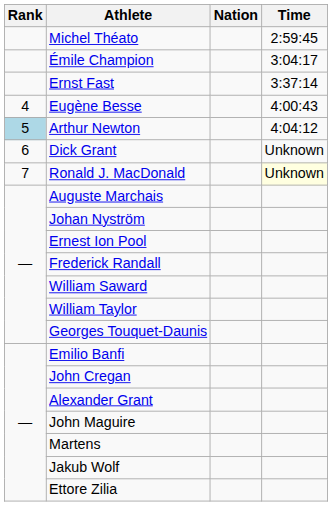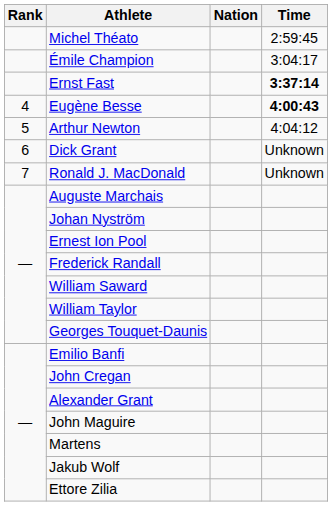Ernst Fast | Time: normal -> bold
Eugène Besse | Time: normal -> bold
Arthur Newton | Rank: lightblue background -> no background
Ronald J. MacDonald | Time: lightyellow background -> no background
